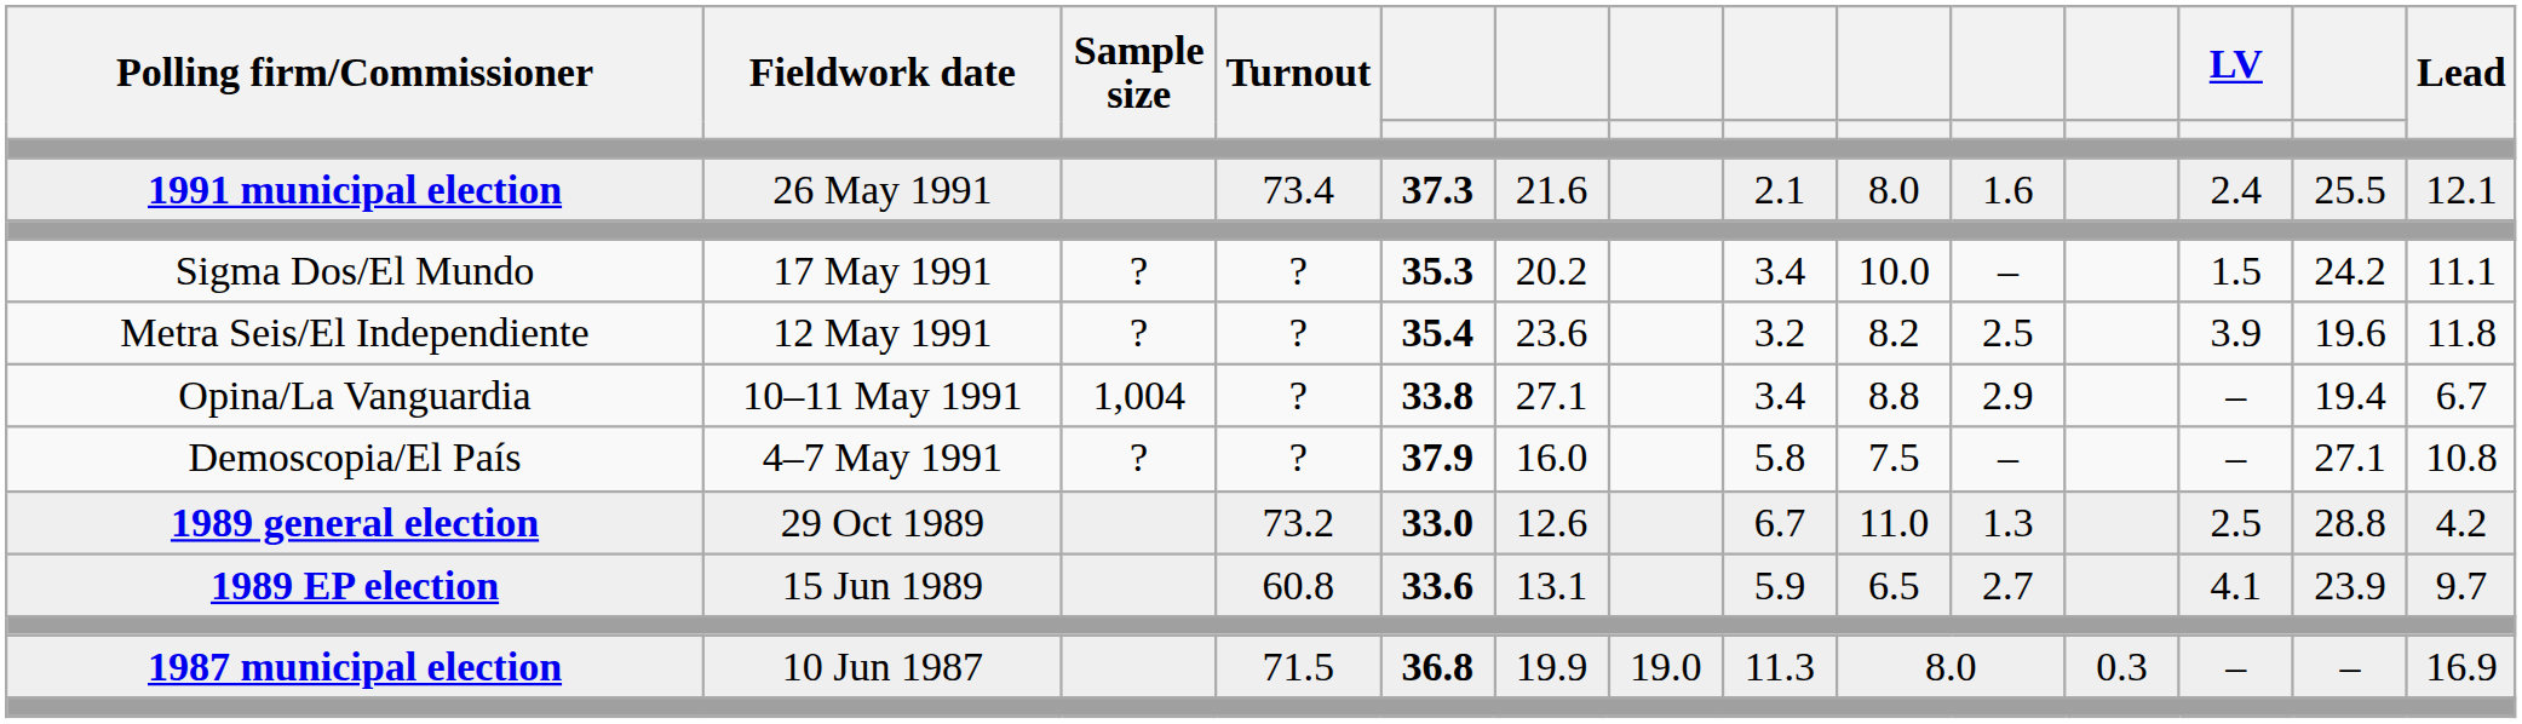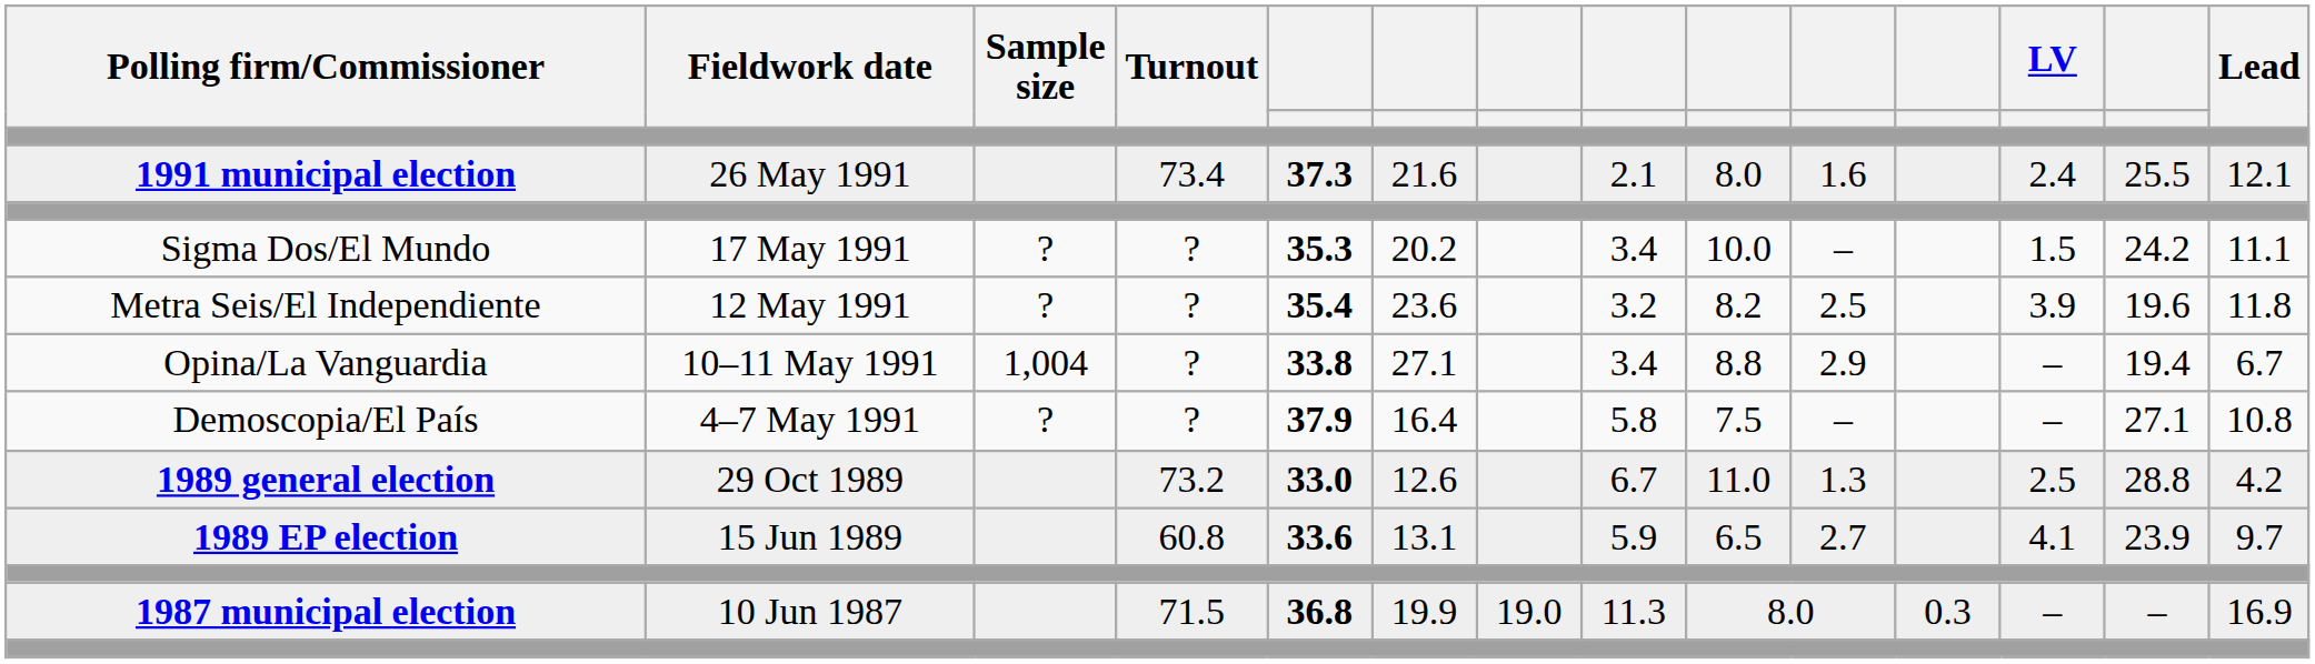Demoscopia/El País | column 6: 16.0 -> 16.4
